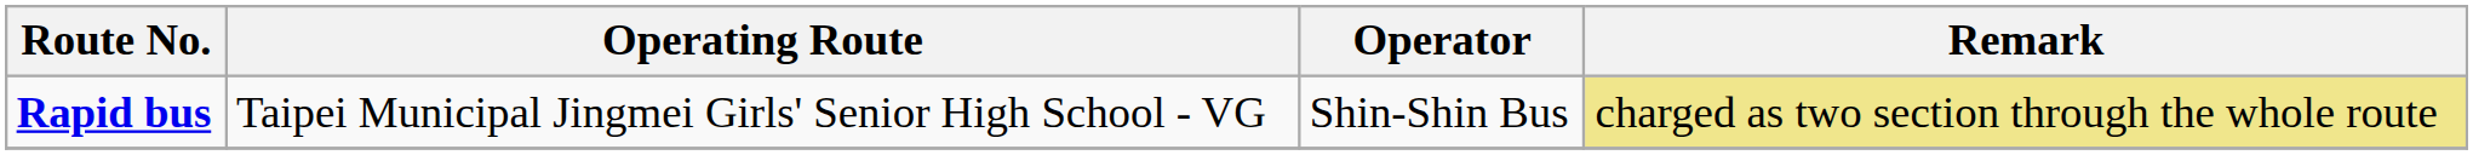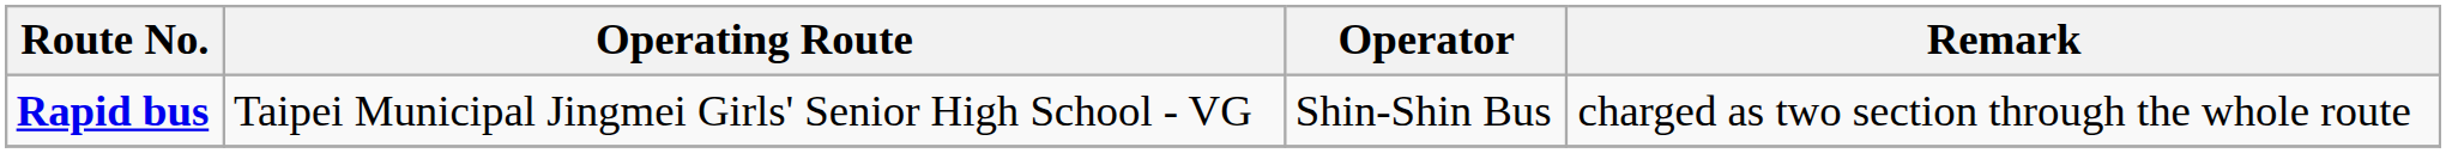Rapid bus | Remark: khaki background -> no background
